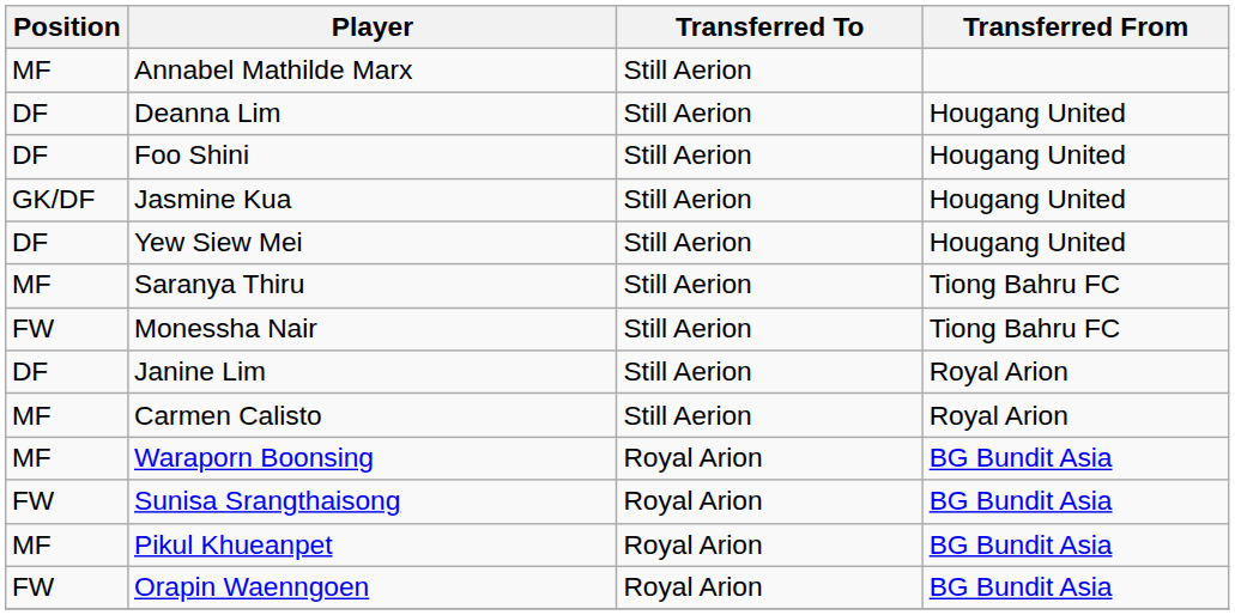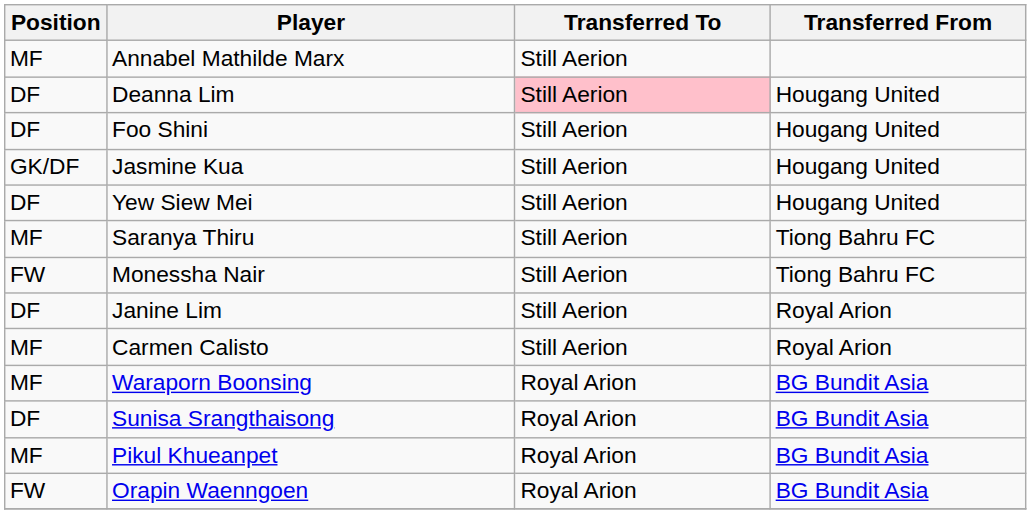Deanna Lim | Transferred To: no background -> pink background
Sunisa Srangthaisong | Position: FW -> DF
